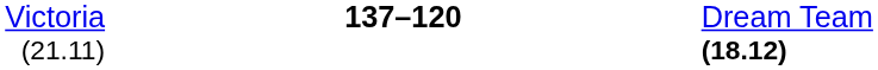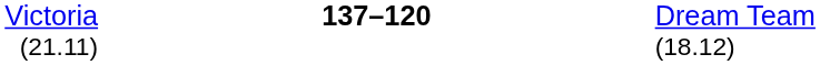(21.11) | column 3: bold -> normal
